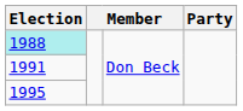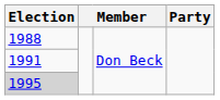1988 | Election: paleturquoise background -> no background
1995 | Election: no background -> lightgrey background
